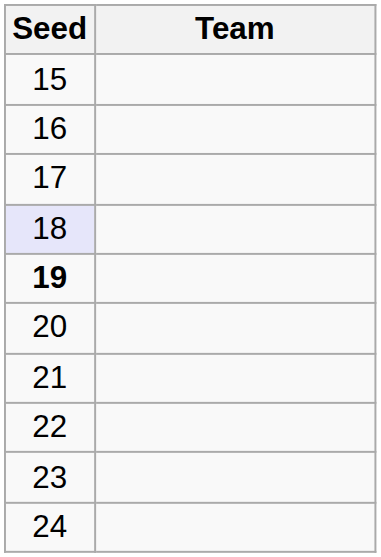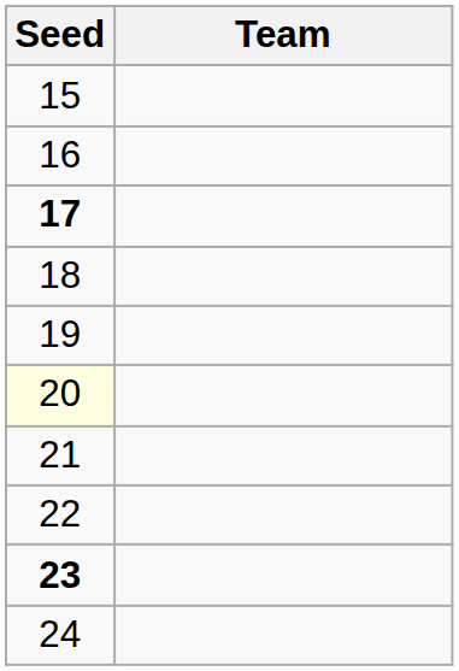17 | Seed: normal -> bold
18 | Seed: lavender background -> no background
19 | Seed: bold -> normal
20 | Seed: no background -> lightyellow background
23 | Seed: normal -> bold
